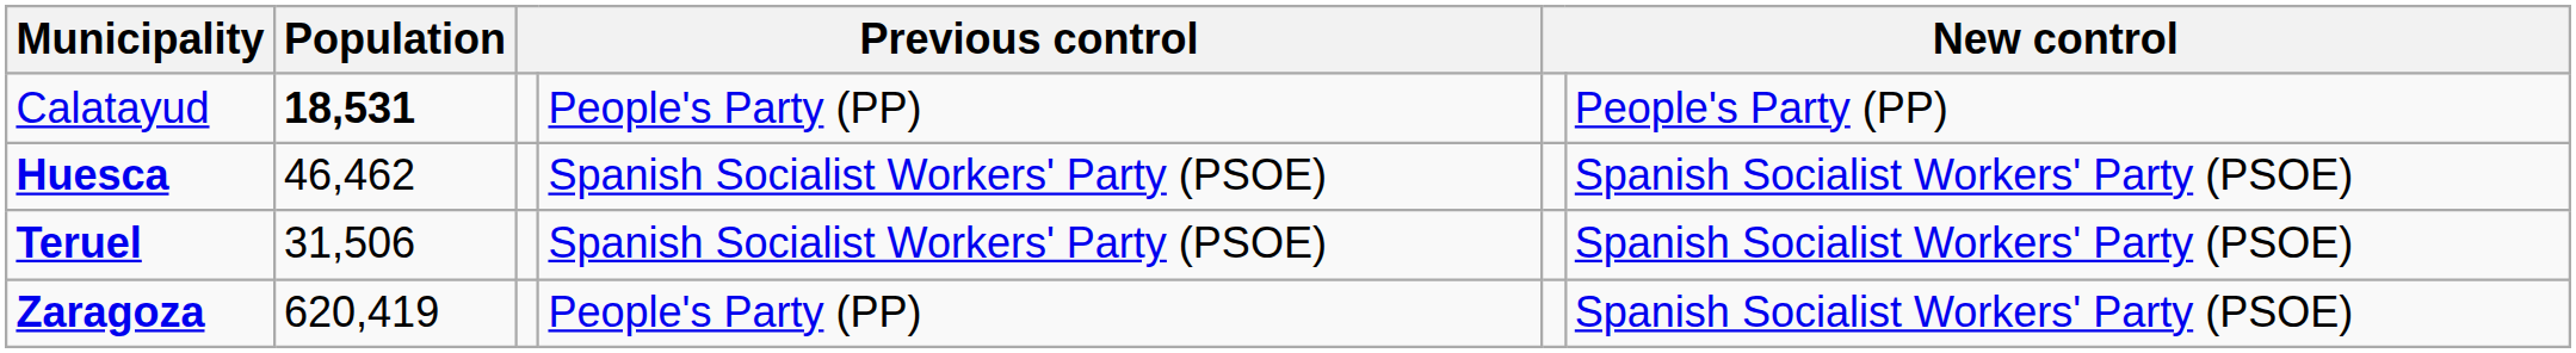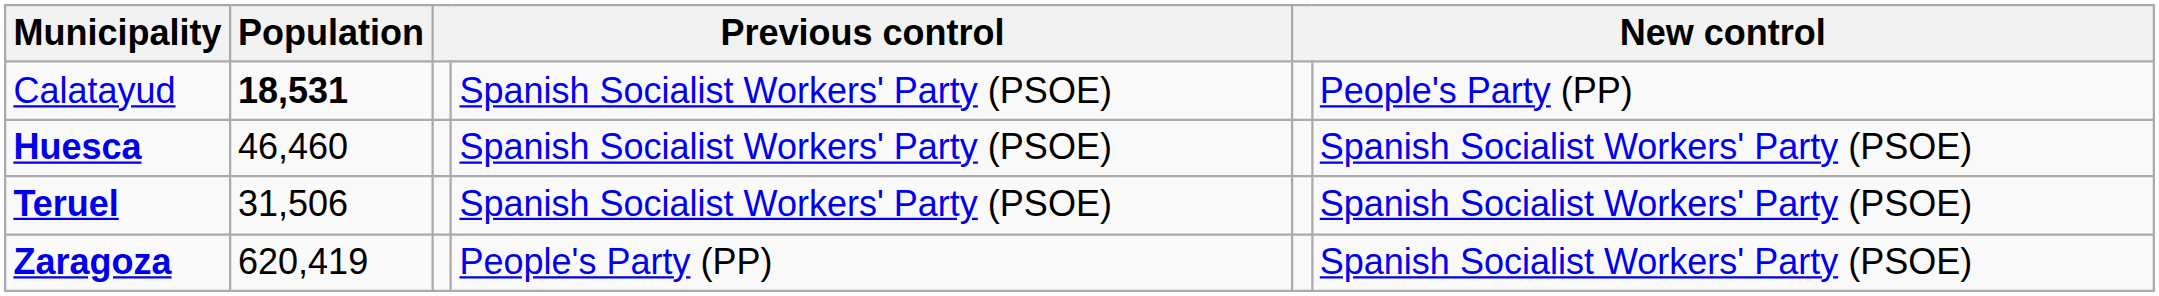Calatayud | column 4: People's Party (PP) -> Spanish Socialist Workers' Party (PSOE)
Huesca | Population: 46,462 -> 46,460
